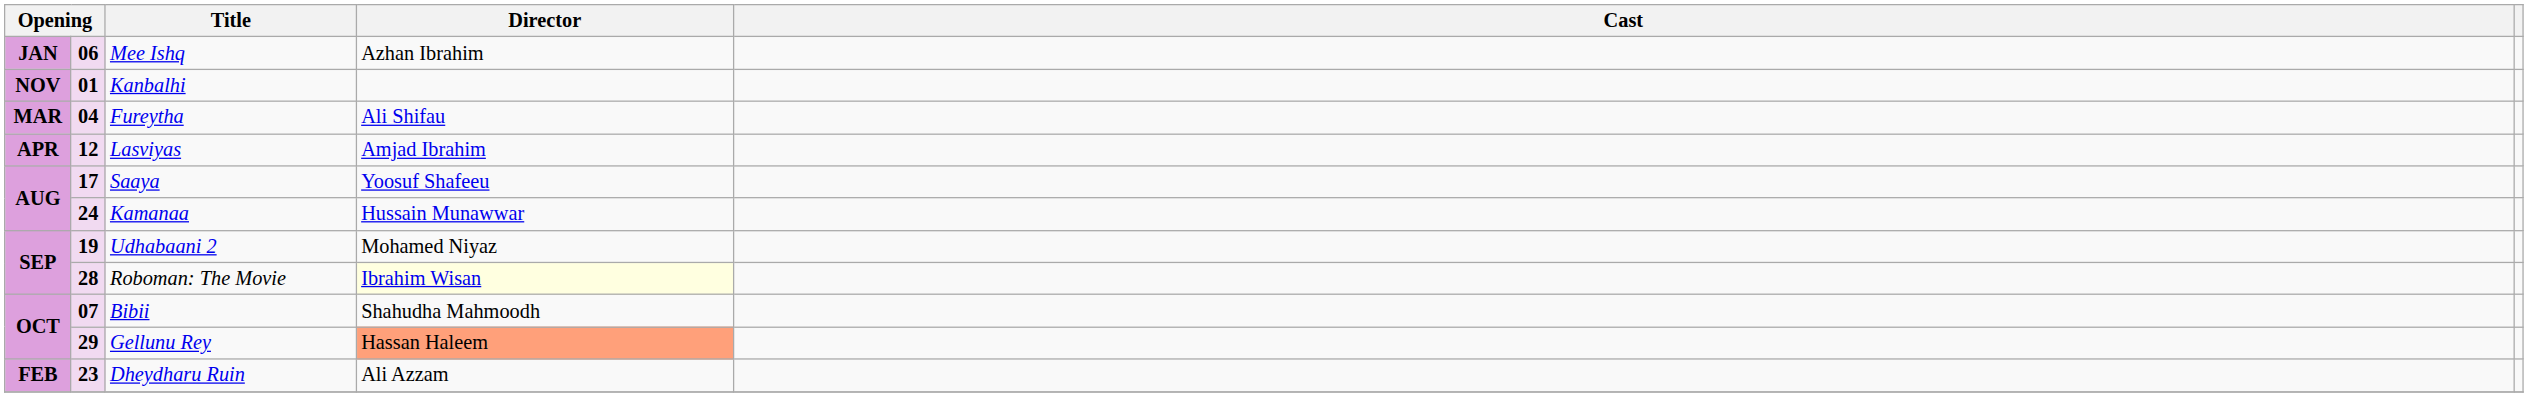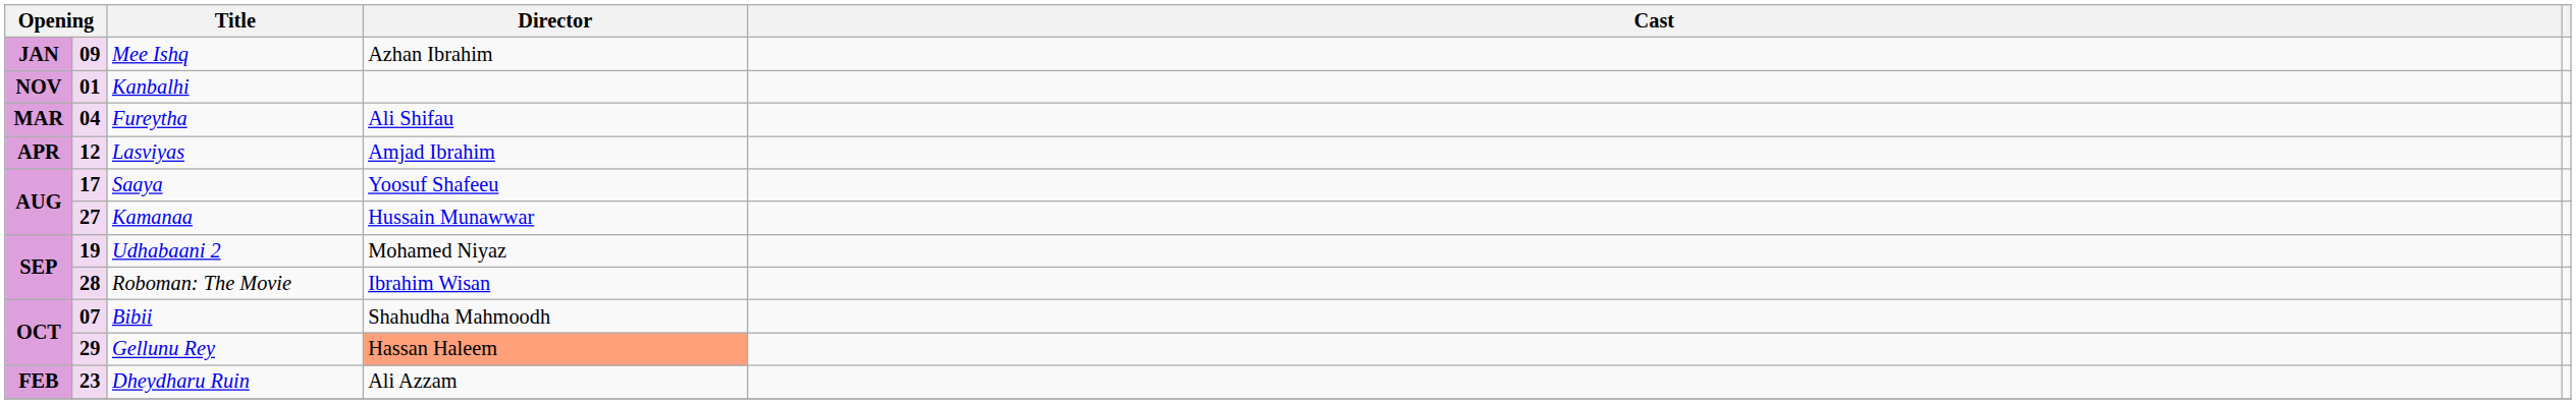Mee Ishq | column 2: 06 -> 09
Kamanaa | column 2: 24 -> 27
Roboman: The Movie | Director: lightyellow background -> no background
